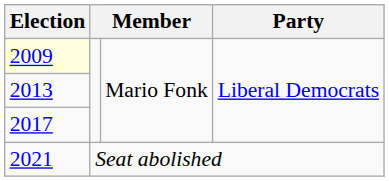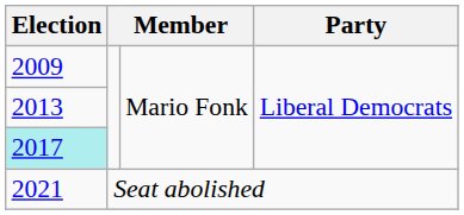2009 | Election: lightyellow background -> no background
2017 | Election: no background -> paleturquoise background
